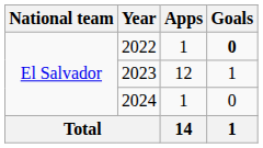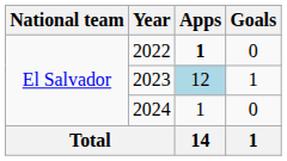2022 | Apps: normal -> bold
2022 | Goals: bold -> normal
2023 | Apps: no background -> lightblue background
